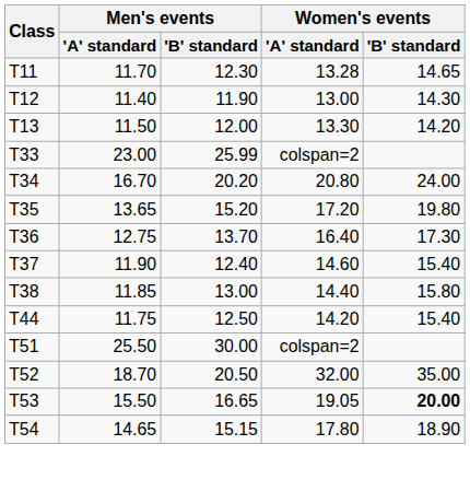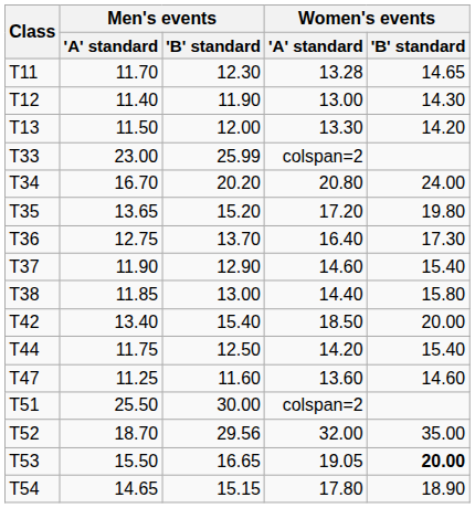T37 | Men's events / 'B' standard: 12.40 -> 12.90
+ row: T42 | 13.40 | 15.40 | 18.50 | 20.00
+ row: T47 | 11.25 | 11.60 | 13.60 | 14.60
T52 | Men's events / 'B' standard: 20.50 -> 29.56
